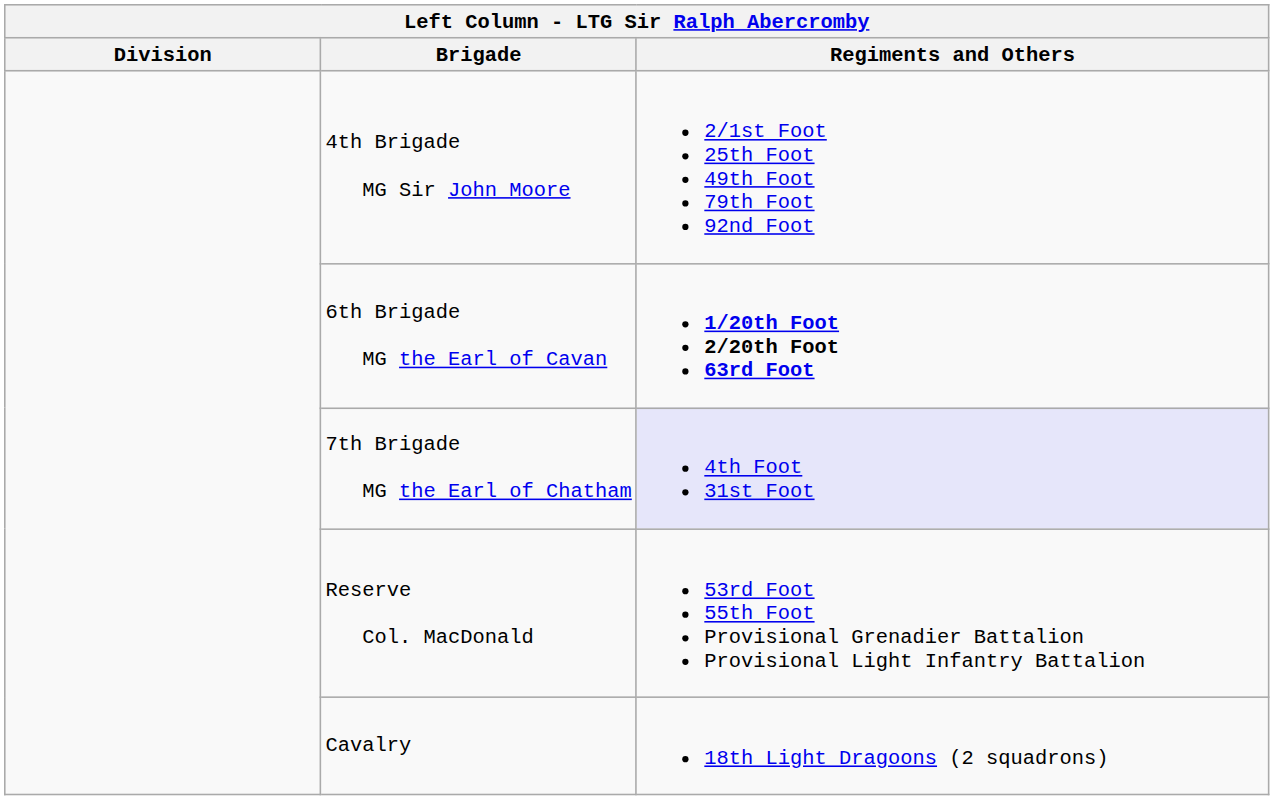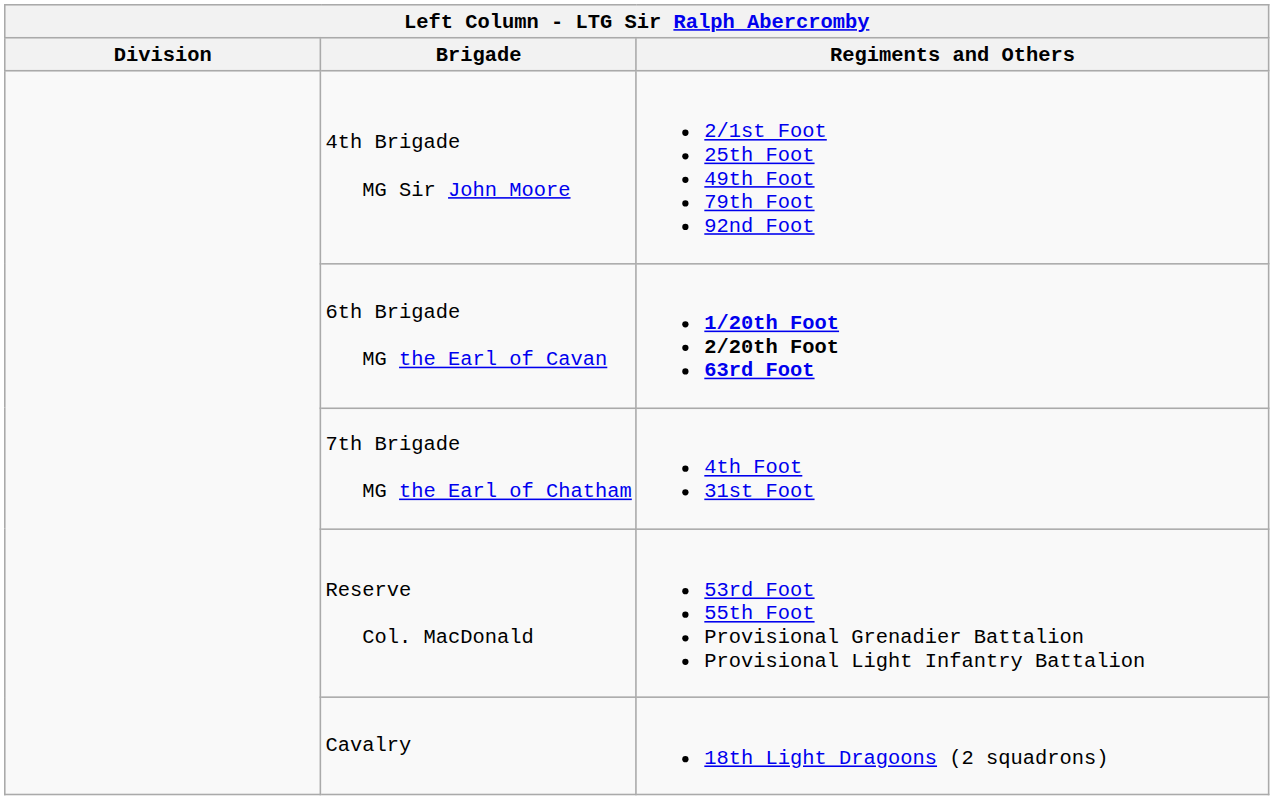7th Brigade MG the Earl of Chatham | Regiments and Others: lavender background -> no background
